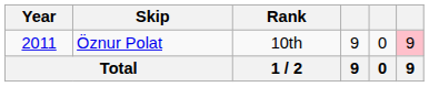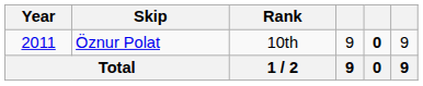Öznur Polat | column 5: normal -> bold
Öznur Polat | column 6: pink background -> no background
